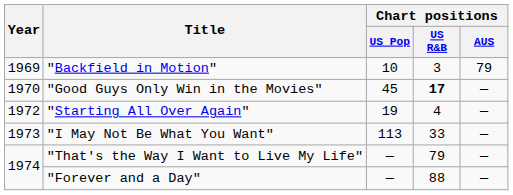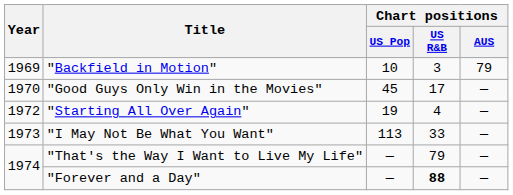"Good Guys Only Win in the Movies" | Chart positions / US R&B: bold -> normal
"Forever and a Day" | Chart positions / US R&B: normal -> bold
